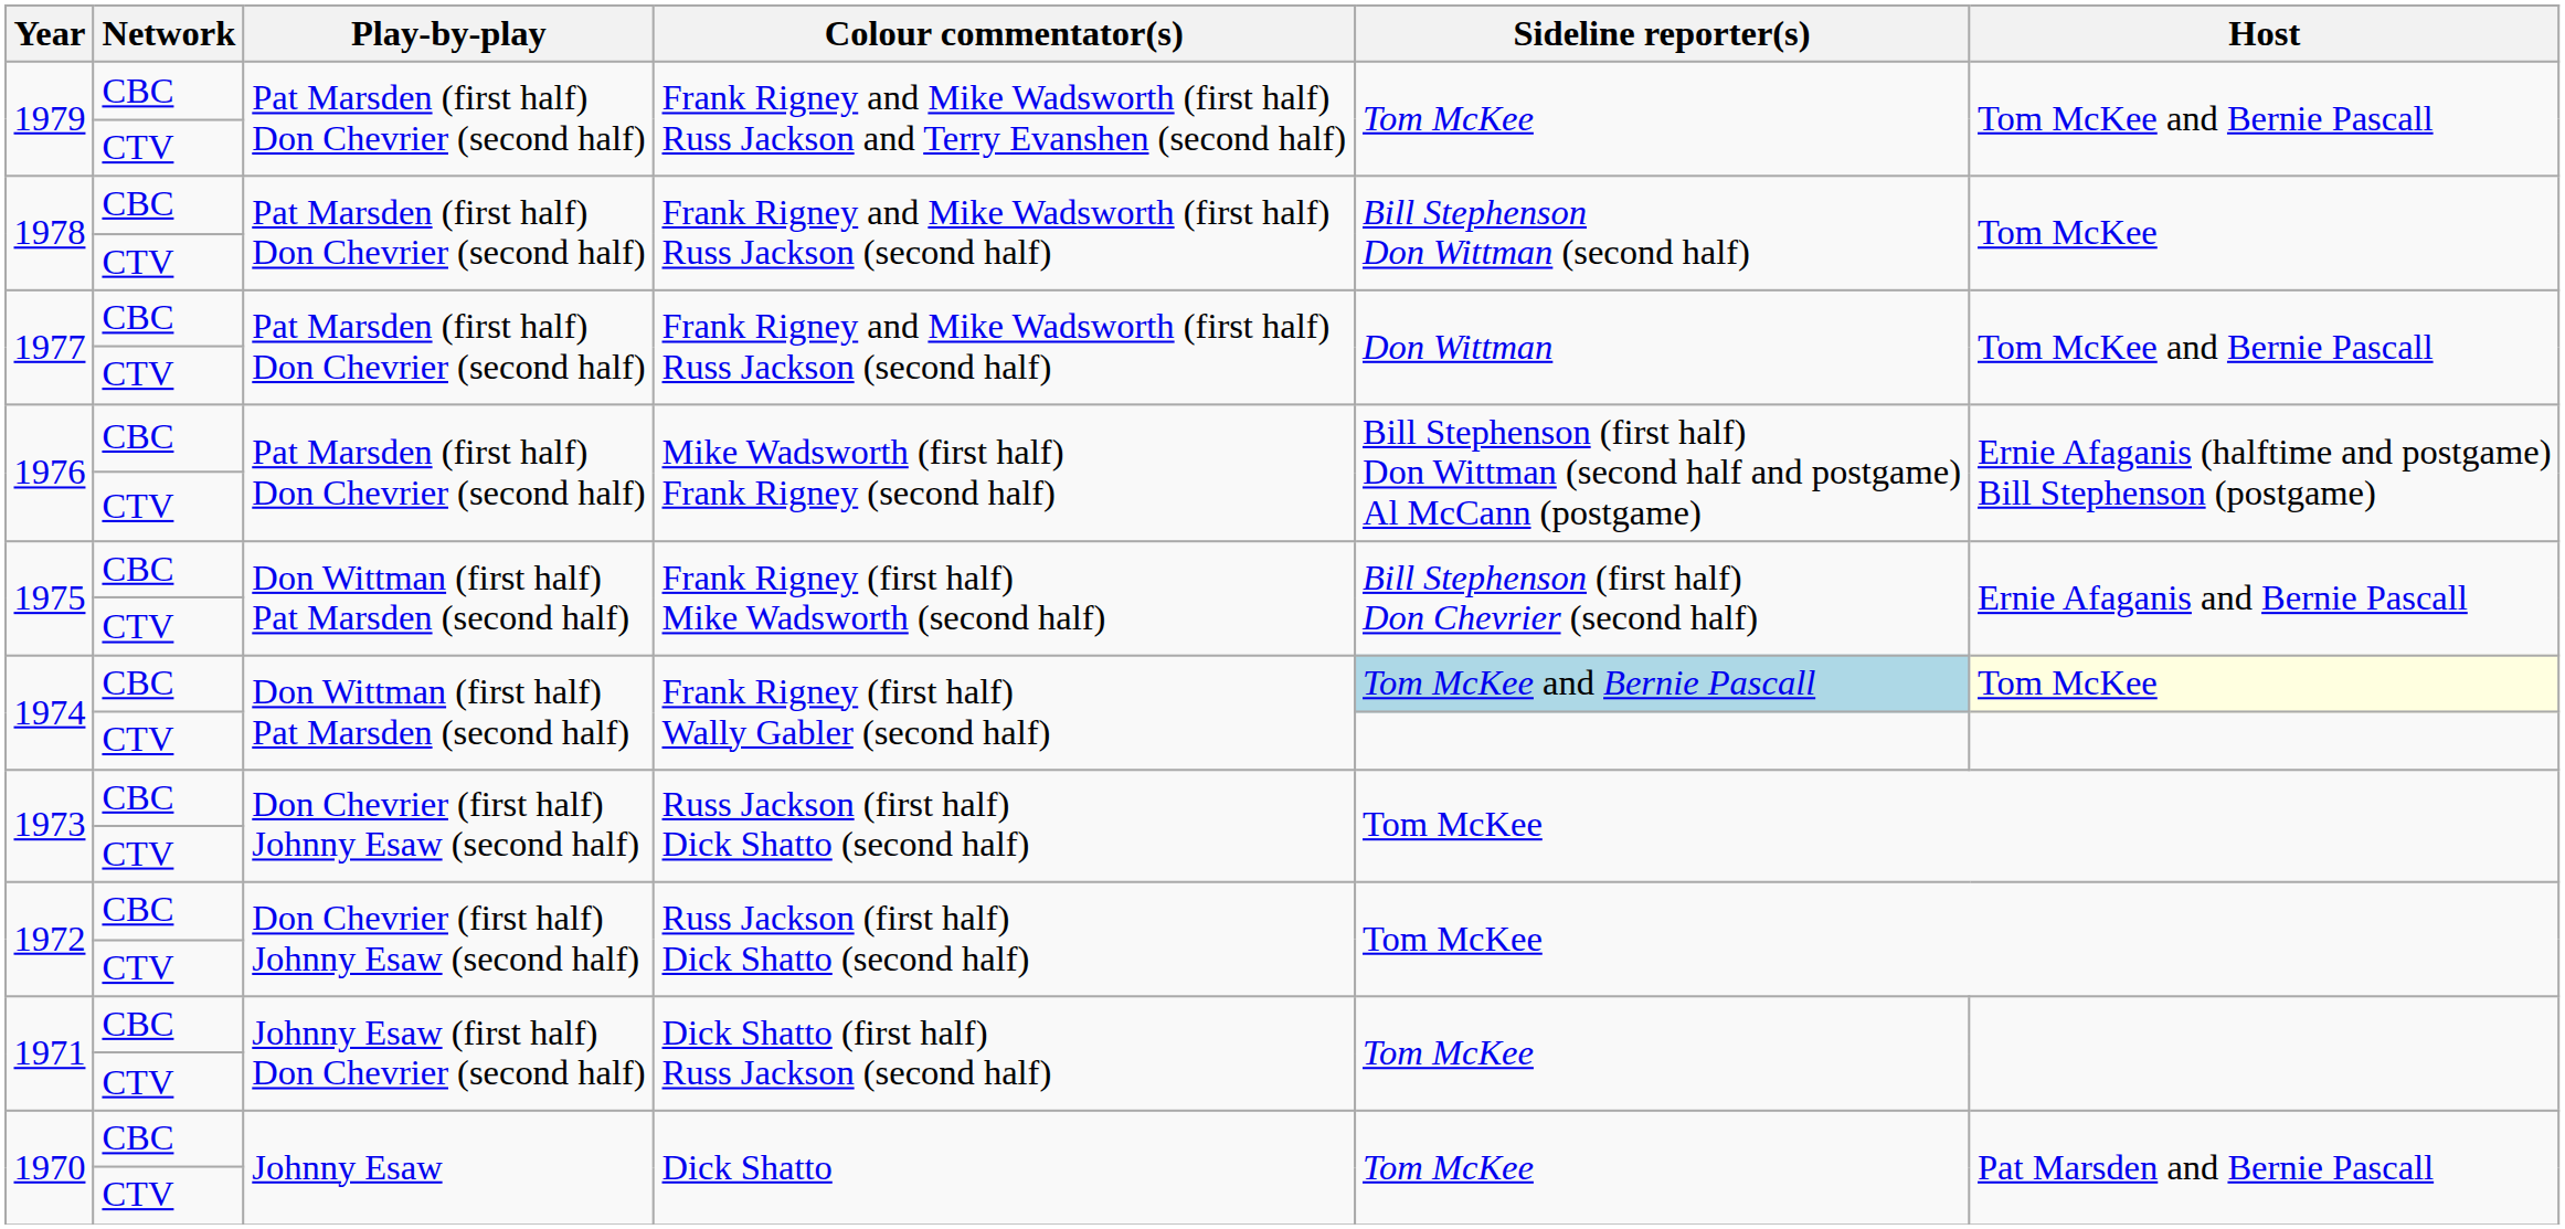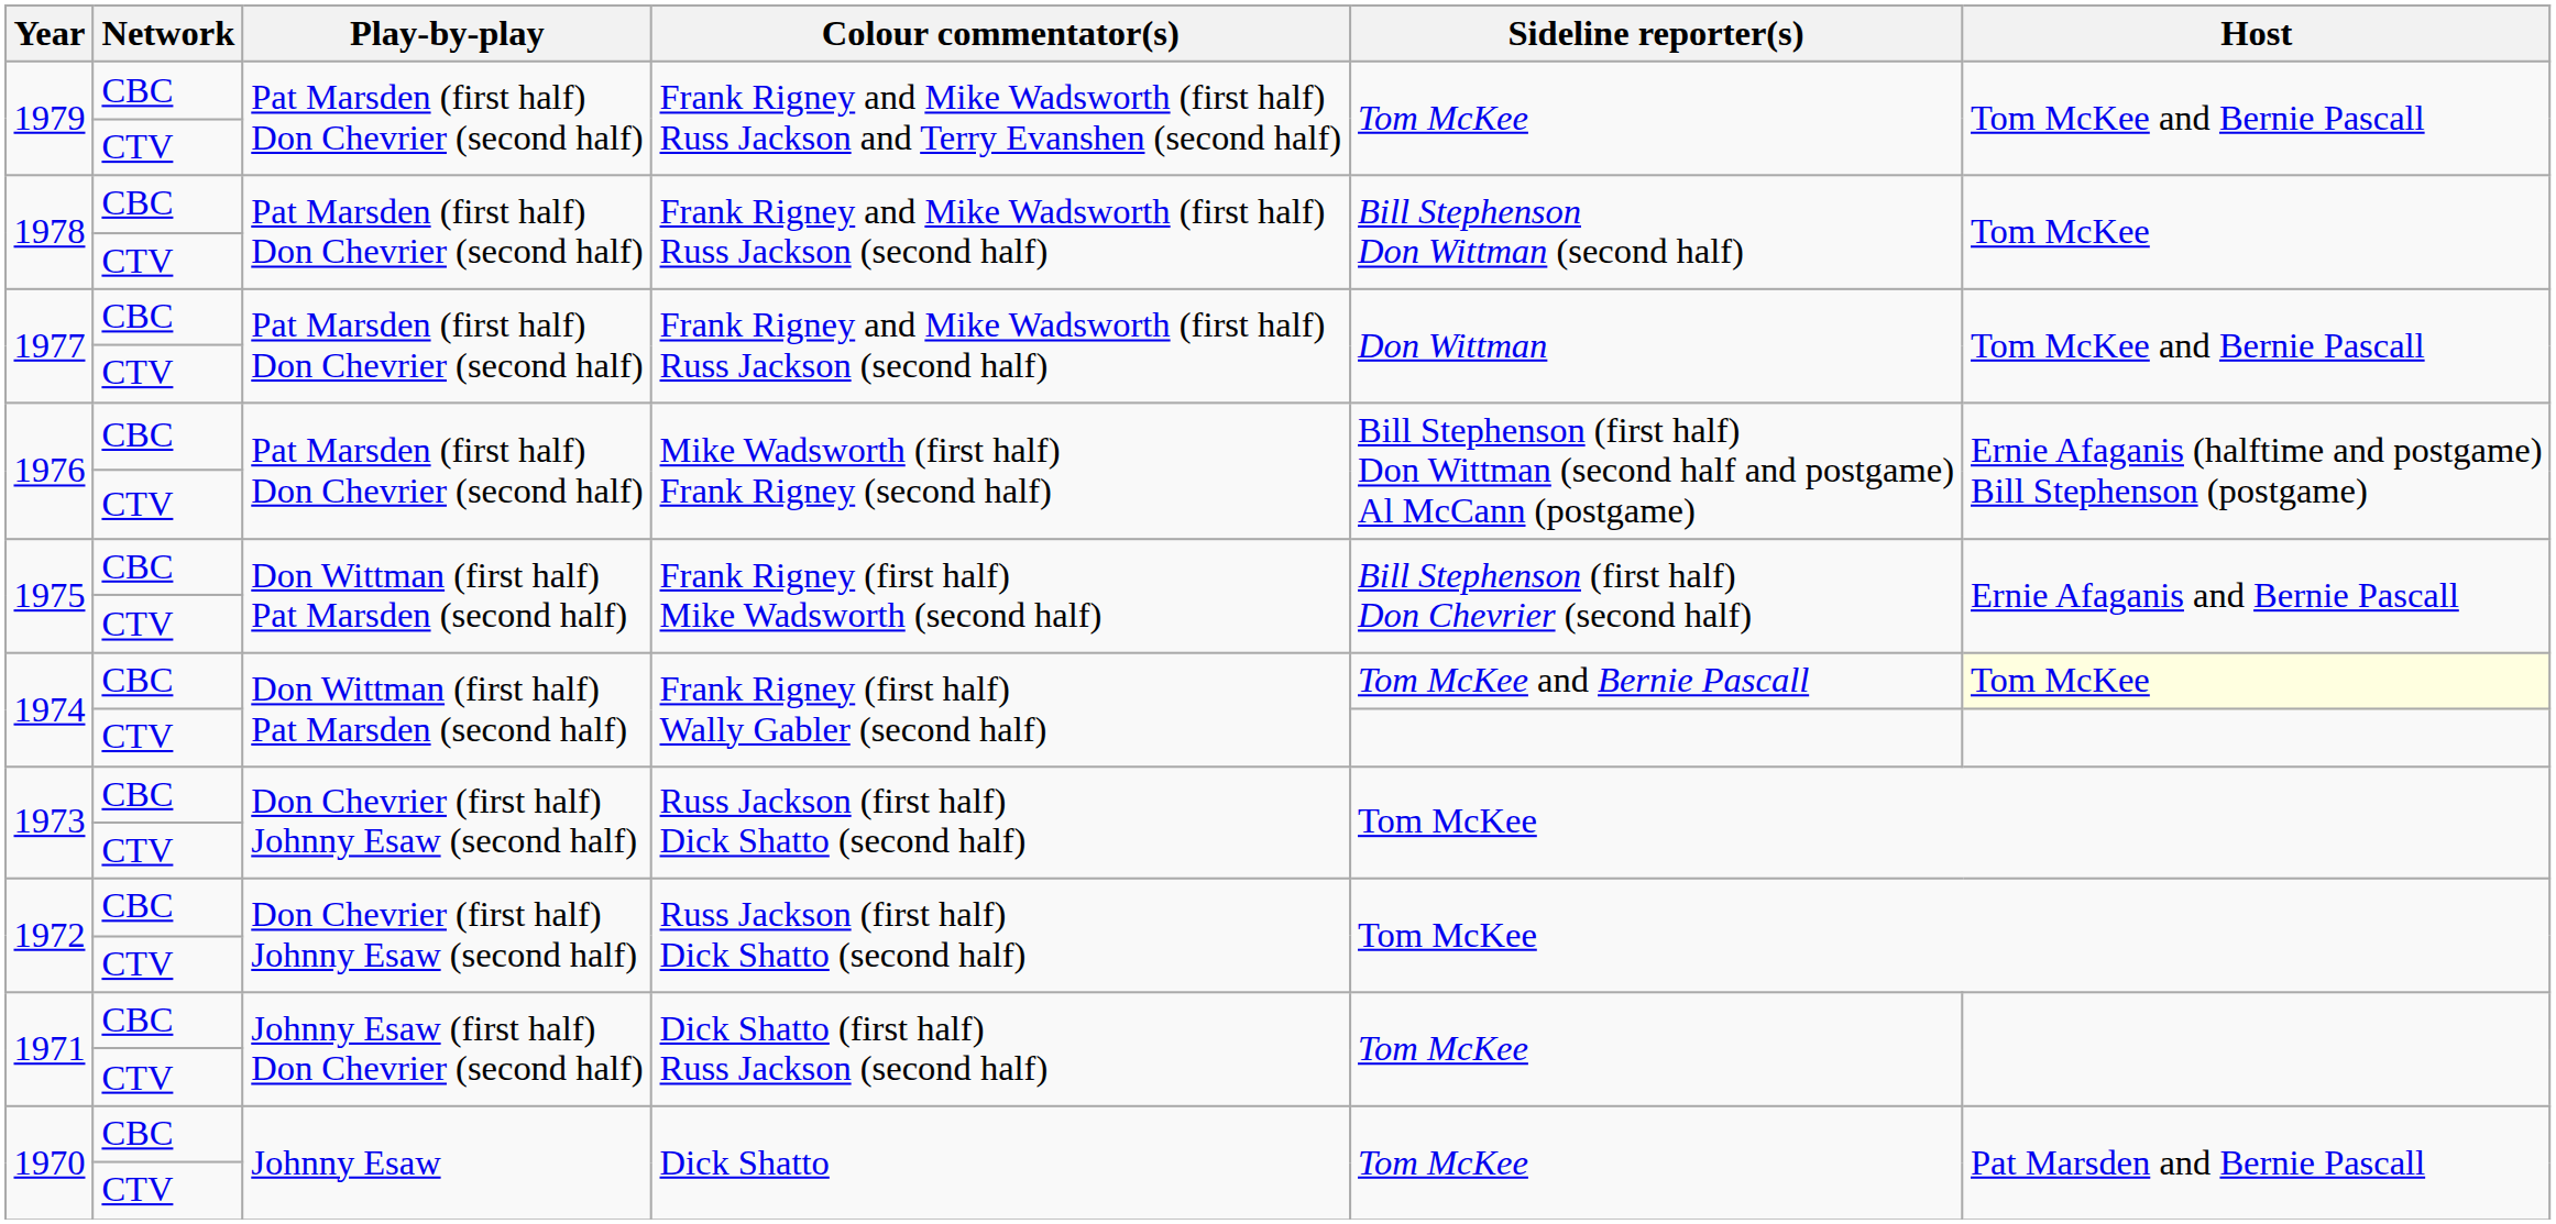1974 / CBC | Sideline reporter(s): lightblue background -> no background
